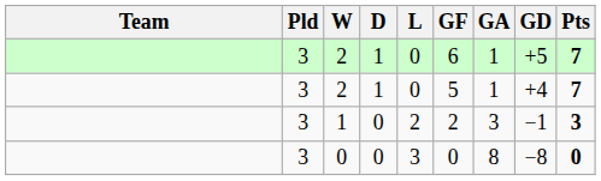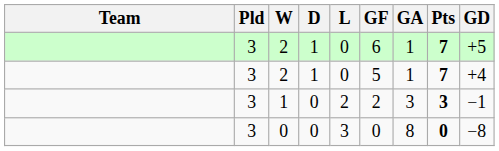columns swapped: GD <-> Pts
